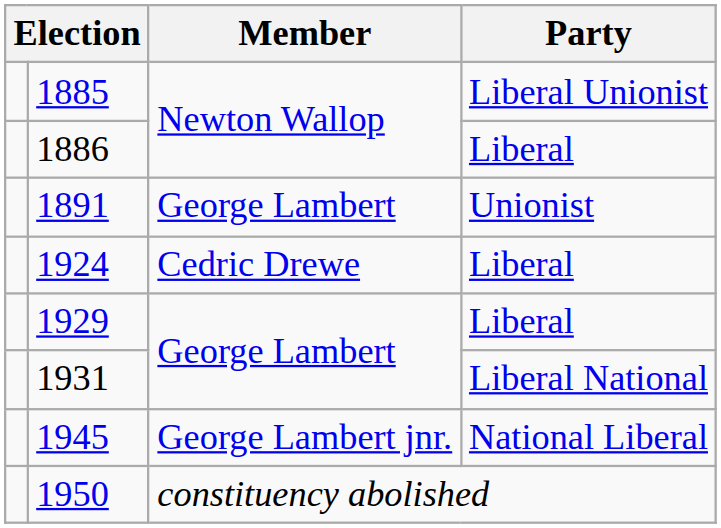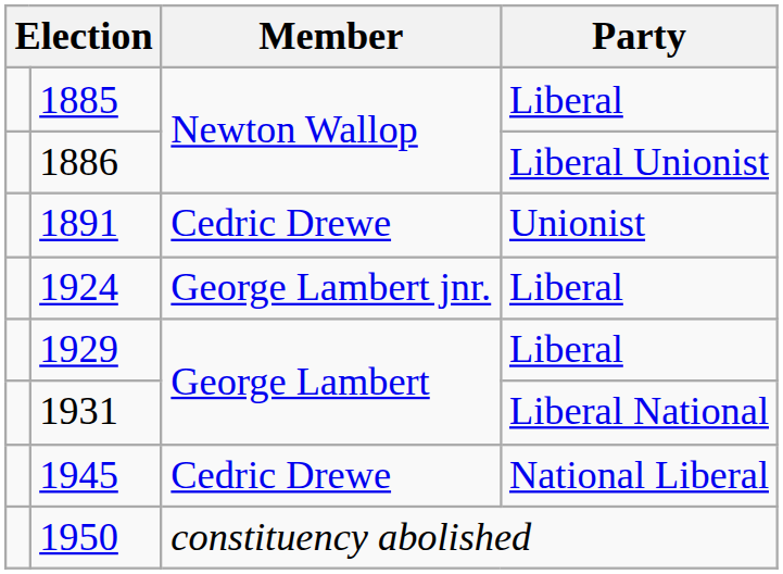1885 | Party: Liberal Unionist -> Liberal
1886 | Party: Liberal -> Liberal Unionist
1891 | Member: George Lambert -> Cedric Drewe
1924 | Member: Cedric Drewe -> George Lambert jnr.
1945 | Member: George Lambert jnr. -> Cedric Drewe
